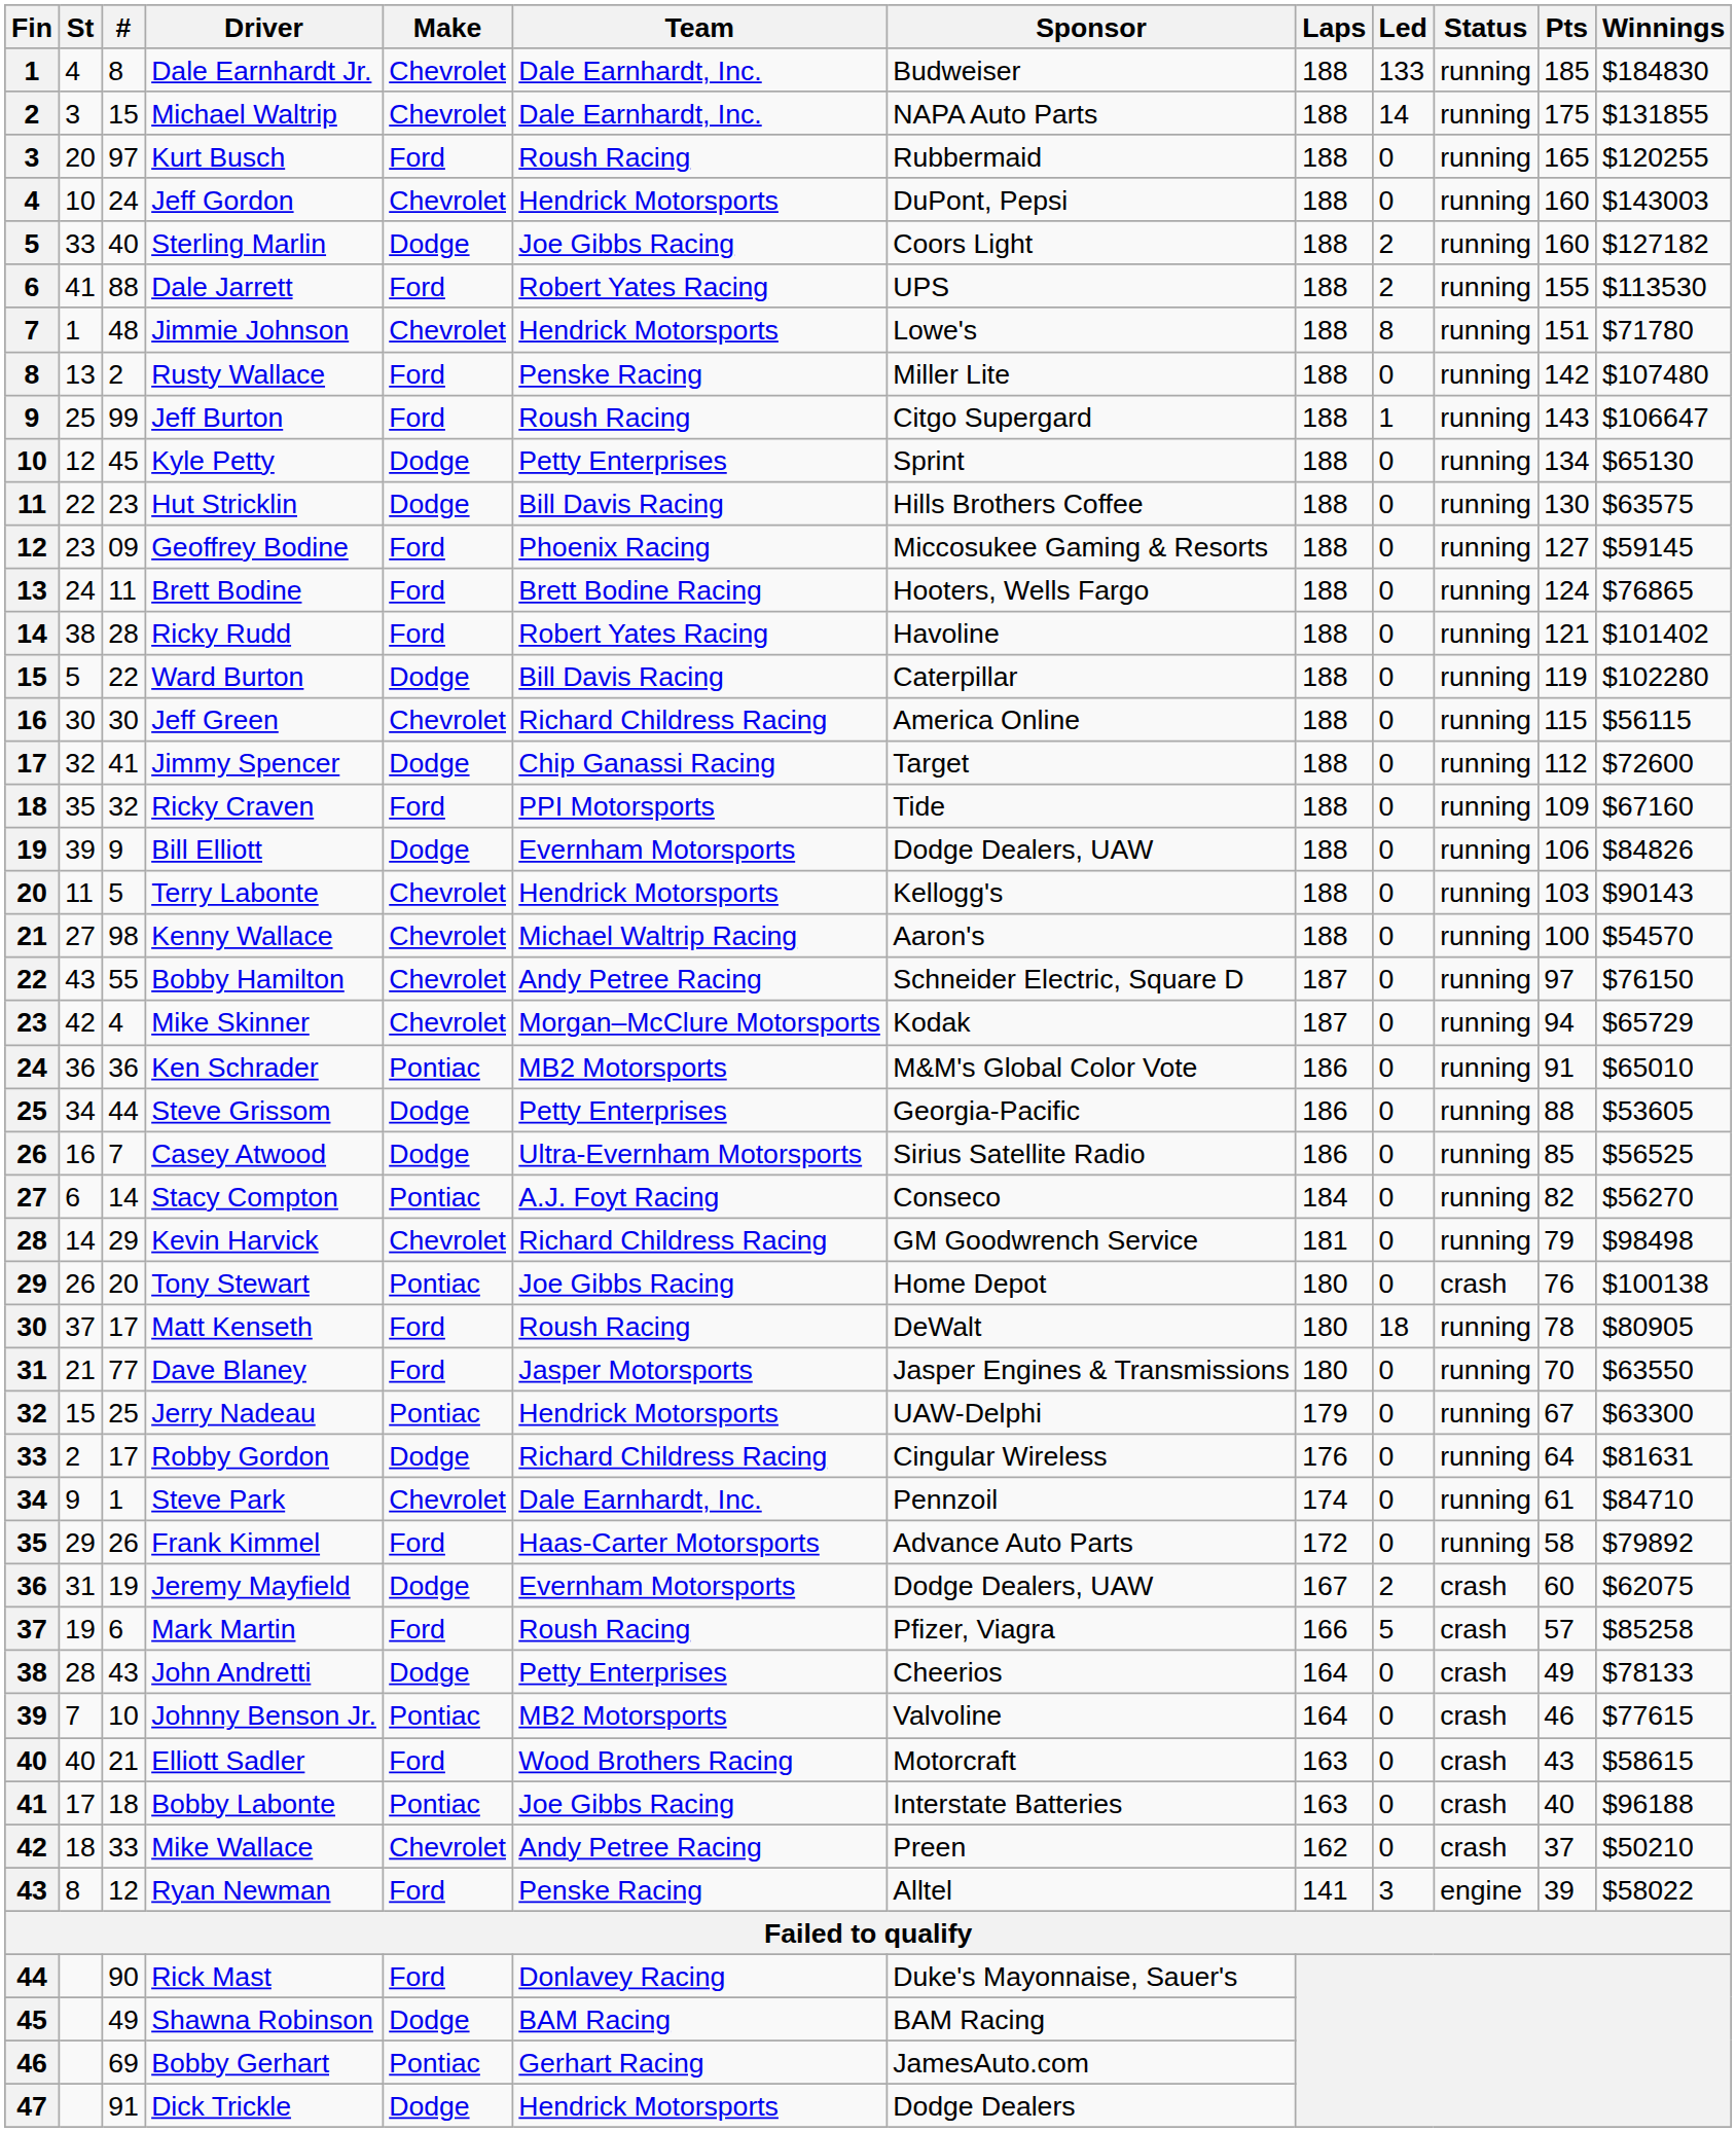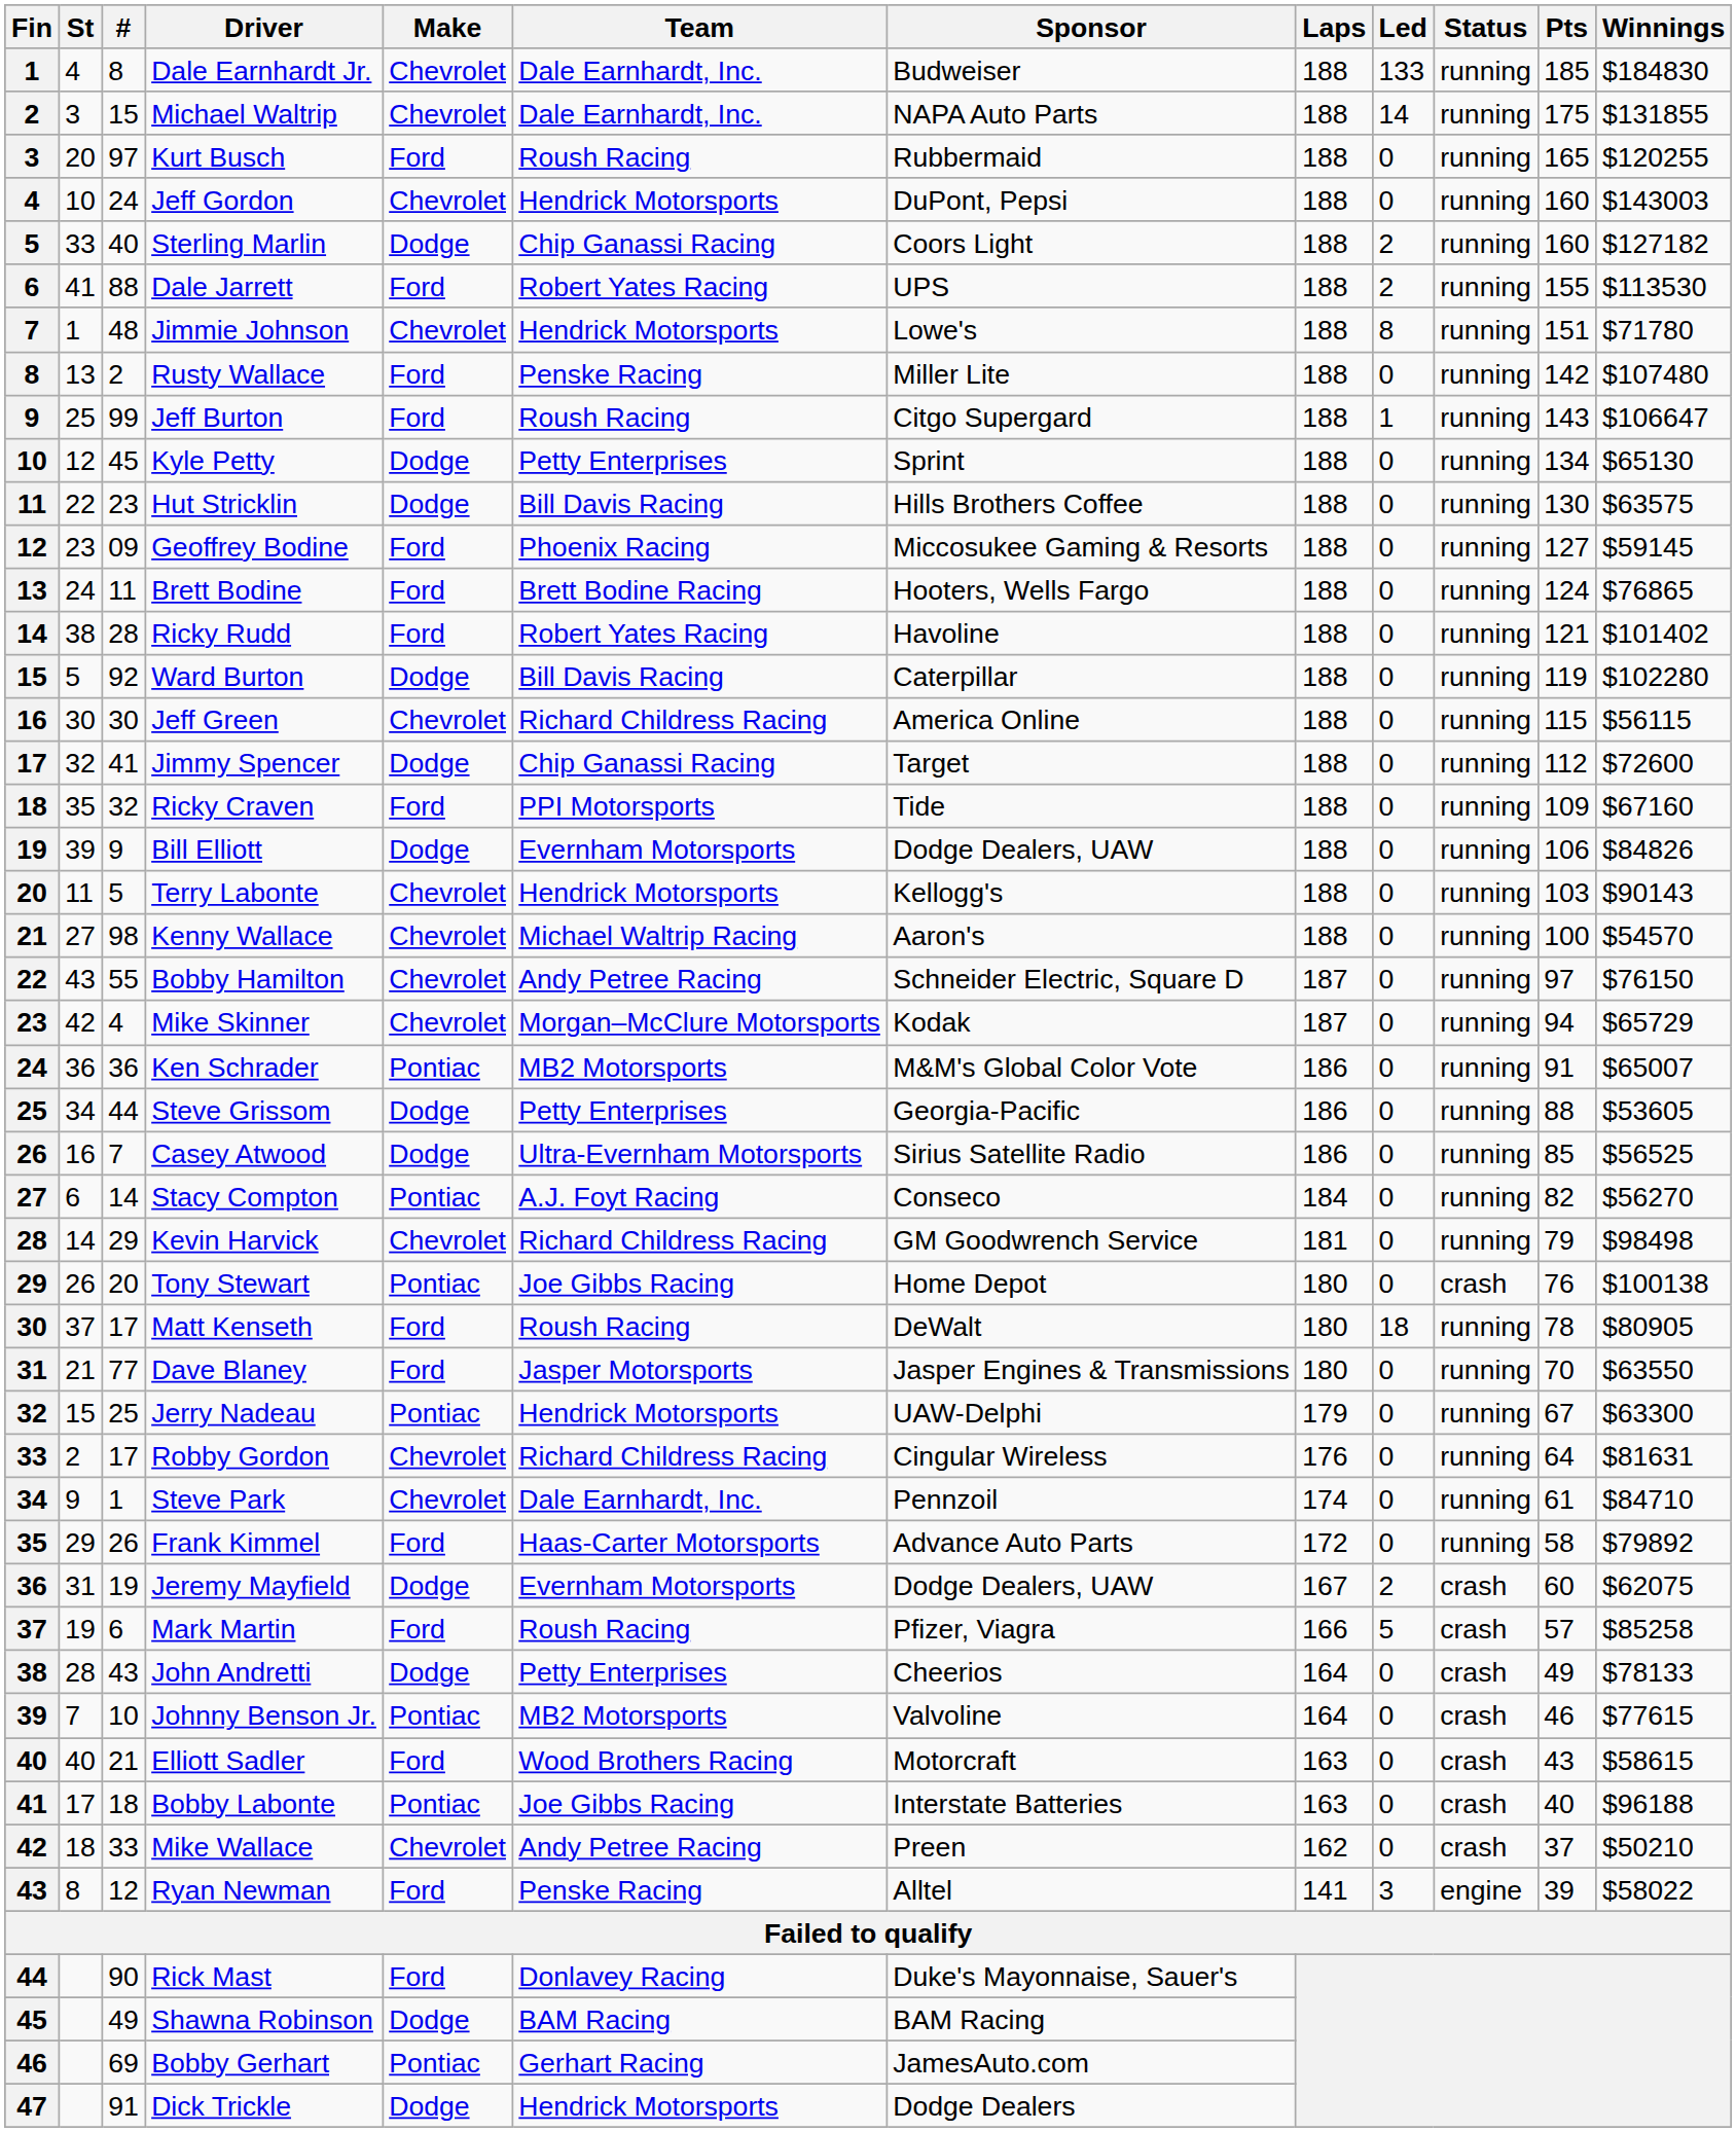Sterling Marlin | Team: Joe Gibbs Racing -> Chip Ganassi Racing
Ward Burton | #: 22 -> 92
Ken Schrader | Winnings: $65010 -> $65007
Robby Gordon | Make: Dodge -> Chevrolet
